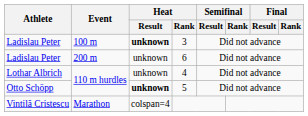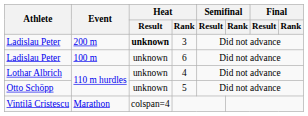3 | Event: 100 m -> 200 m
6 | Event: 200 m -> 100 m
5 | Heat / Result: bold -> normal
